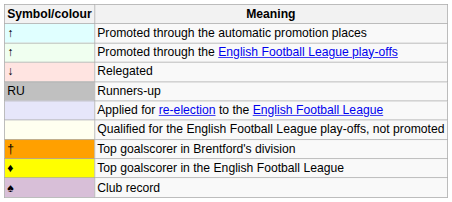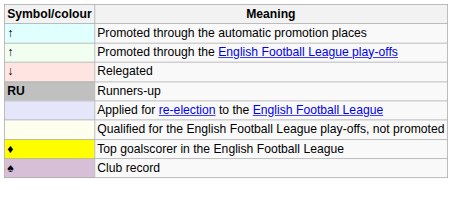Runners-up | Symbol/colour: normal -> bold
- row: † | Top goalscorer in Brentford's division
